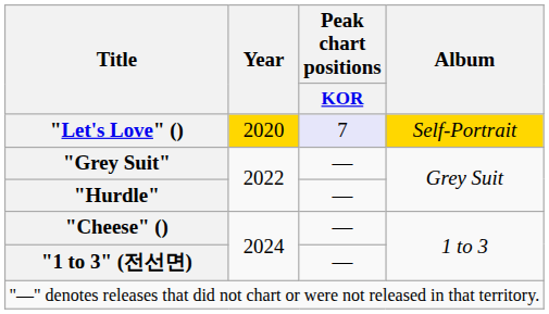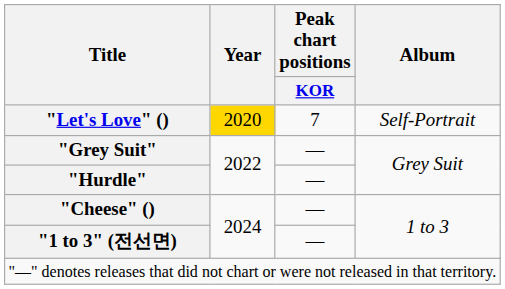"Let's Love" () | Peak chart positions / KOR: lavender background -> no background
"Let's Love" () | Album: gold background -> no background
